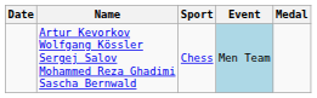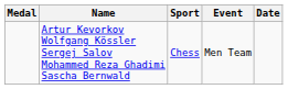columns swapped: Medal <-> Date
row 2 | Event: lightblue background -> no background
